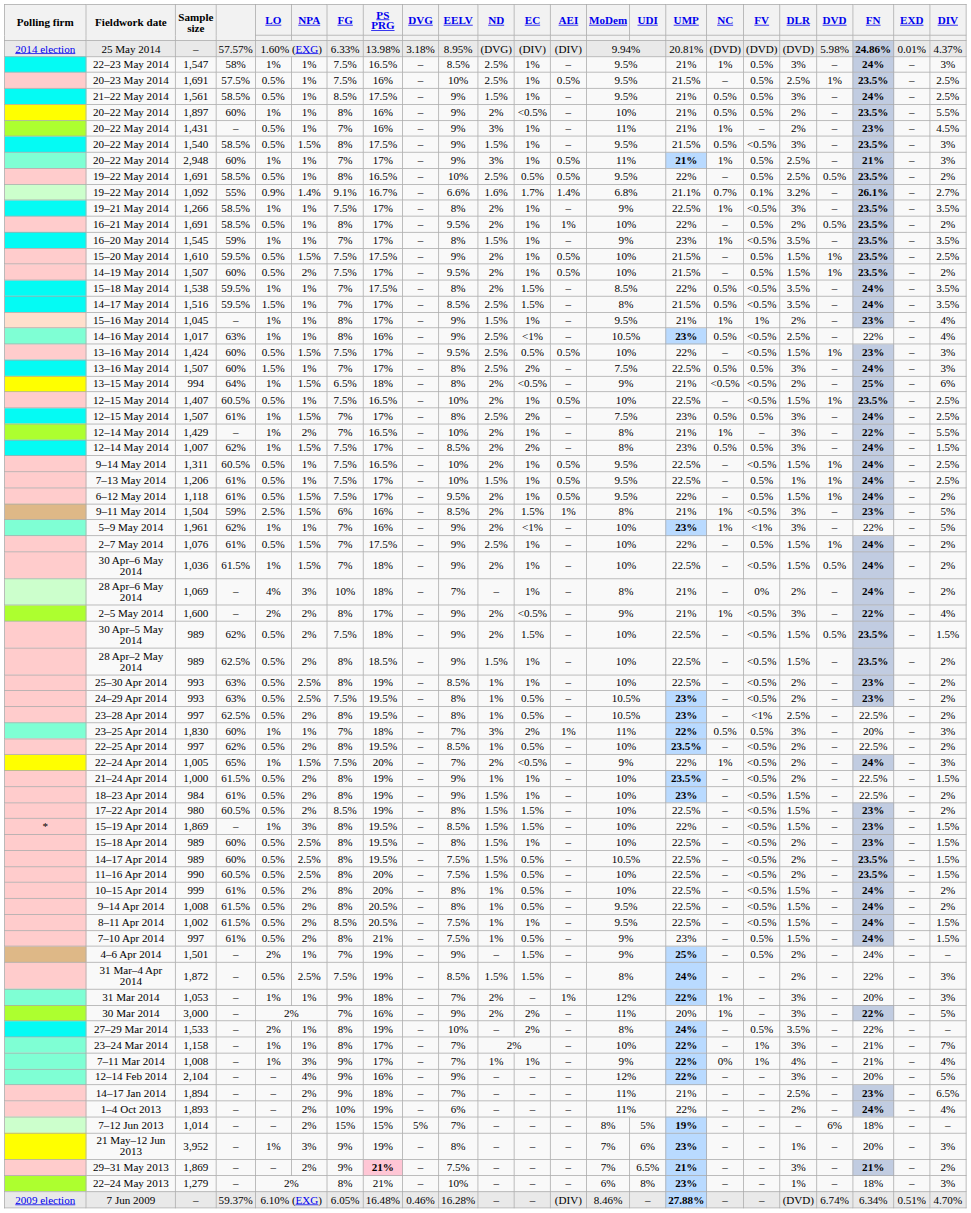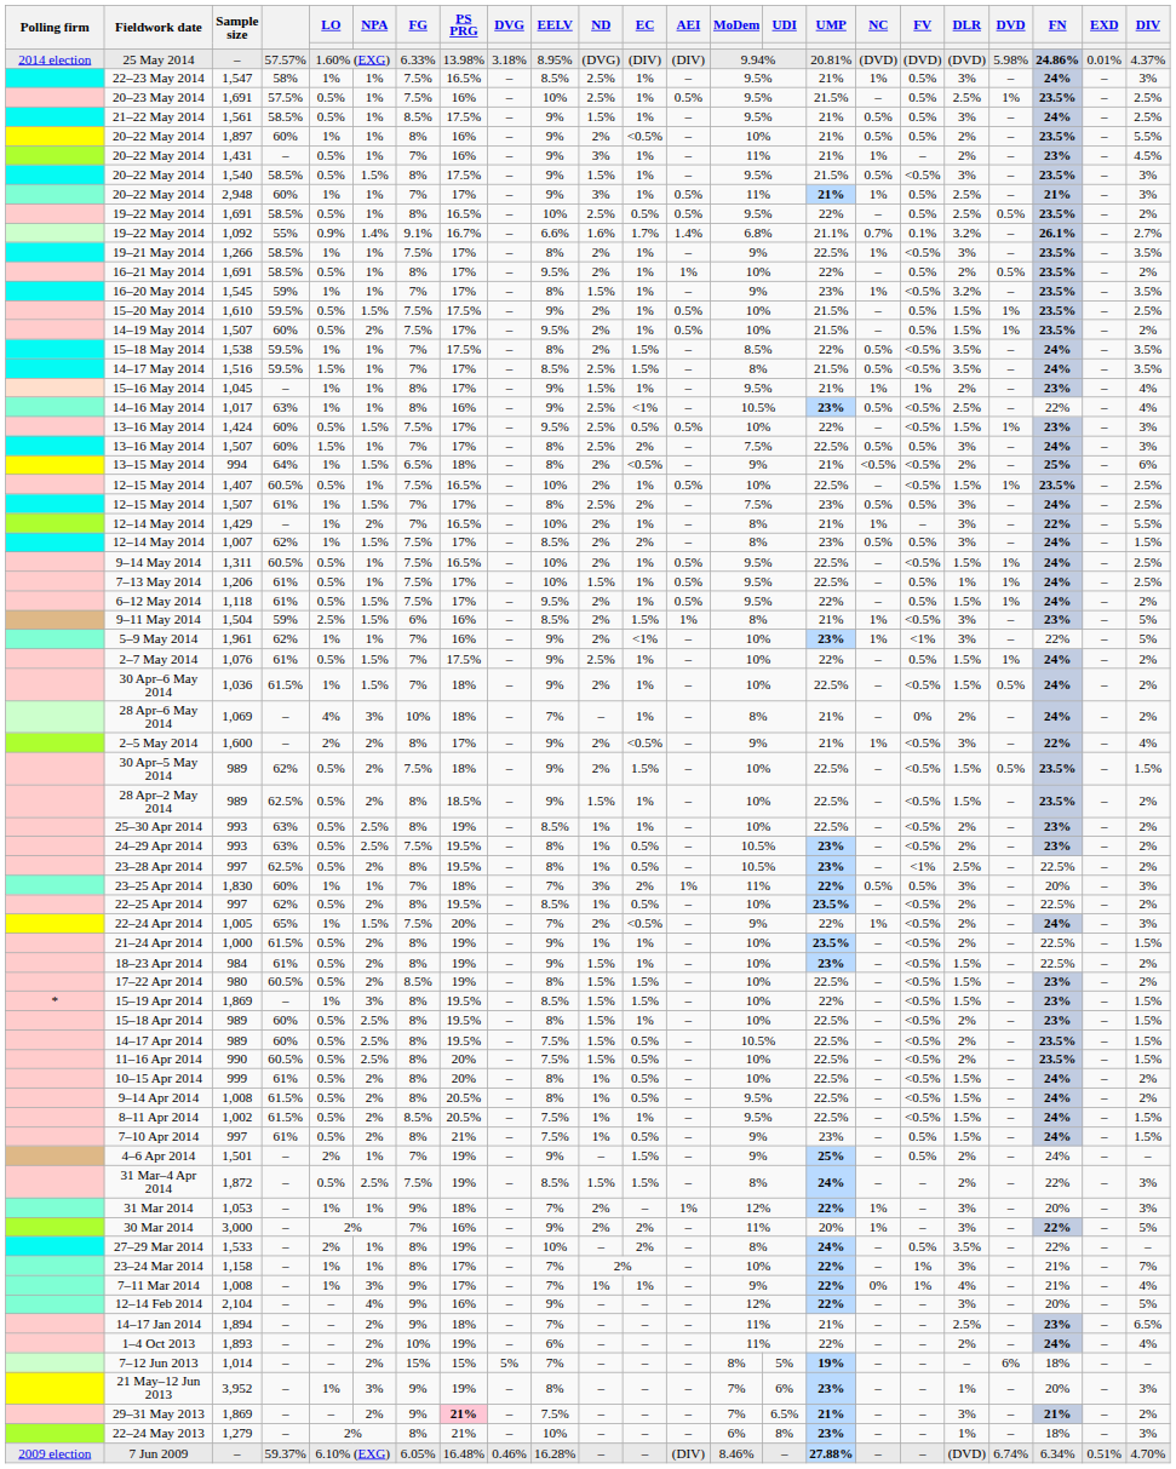16–20 May 2014 | DLR: 3.5% -> 3.2%
